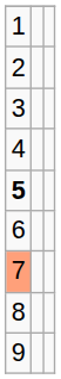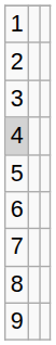4 | column 1: no background -> lightgrey background
5 | column 1: bold -> normal
7 | column 1: lightsalmon background -> no background
